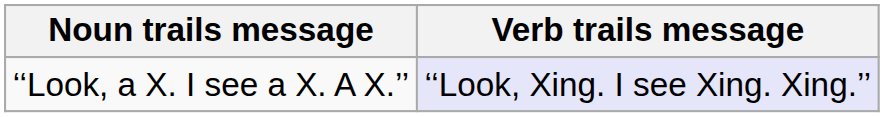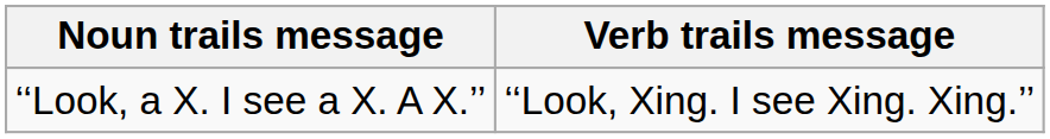‘‘Look, a X. I see a X. A X.’’ | Verb trails message: lavender background -> no background
